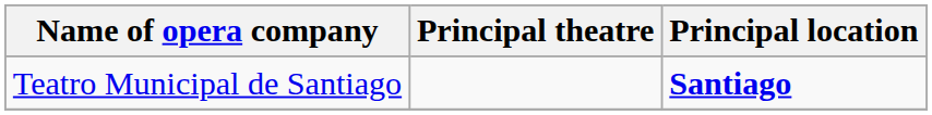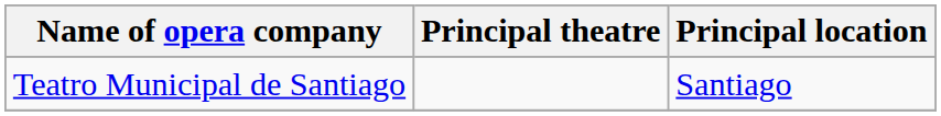Teatro Municipal de Santiago | Principal location: bold -> normal
